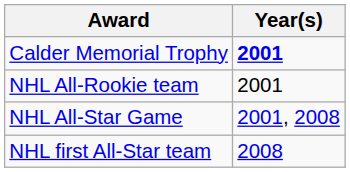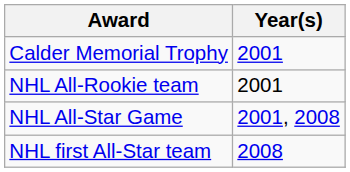Calder Memorial Trophy | Year(s): bold -> normal
